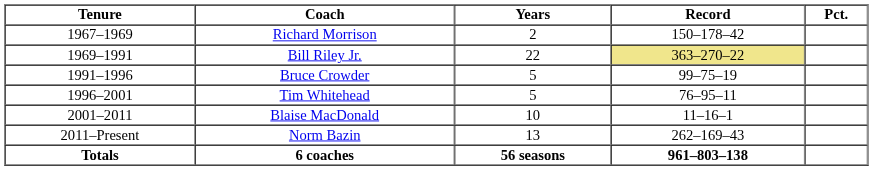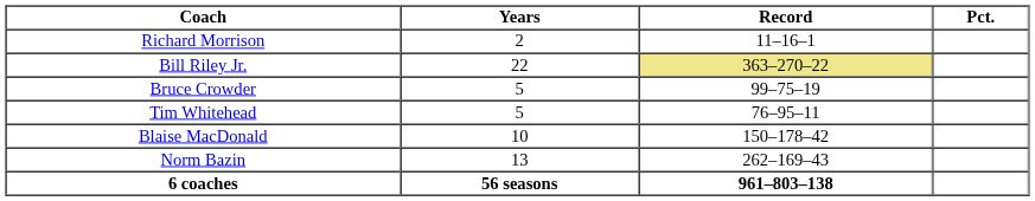- column: Tenure | 1967–1969 | 1969–1991 | 1991–1996 | 1996–2001 | 2001–2011 | 2011–Present | Totals
Richard Morrison | Record: 150–178–42 -> 11–16–1
Blaise MacDonald | Record: 11–16–1 -> 150–178–42
